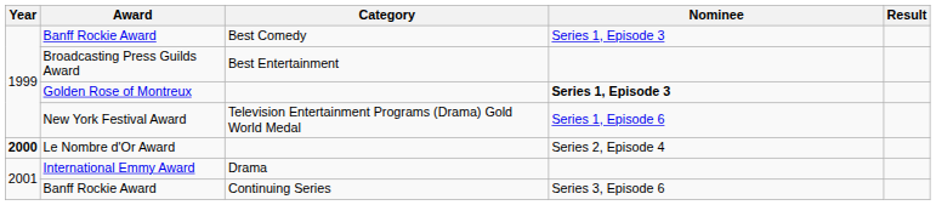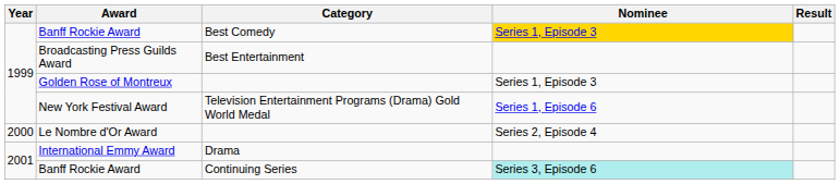Banff Rockie Award / Best Comedy | Nominee: no background -> gold background
Golden Rose of Montreux | Nominee: bold -> normal
Le Nombre d'Or Award | Year: bold -> normal
Banff Rockie Award / Continuing Series | Nominee: no background -> paleturquoise background
